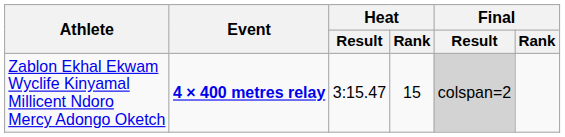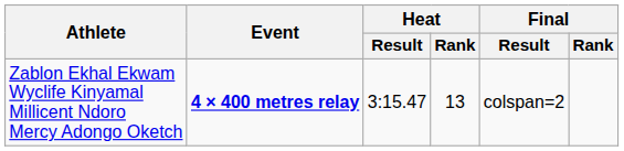row 3 | Heat / Rank: 15 -> 13
row 3 | Final / Result: lightgrey background -> no background
